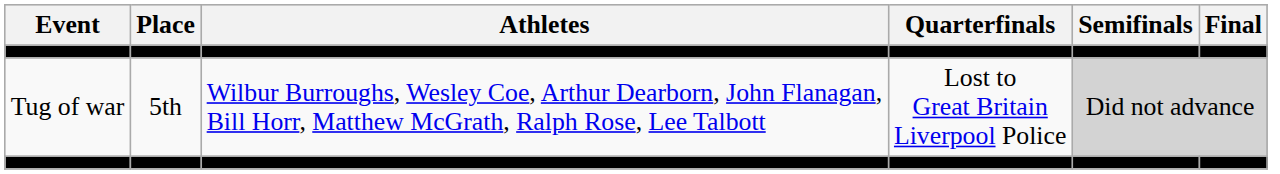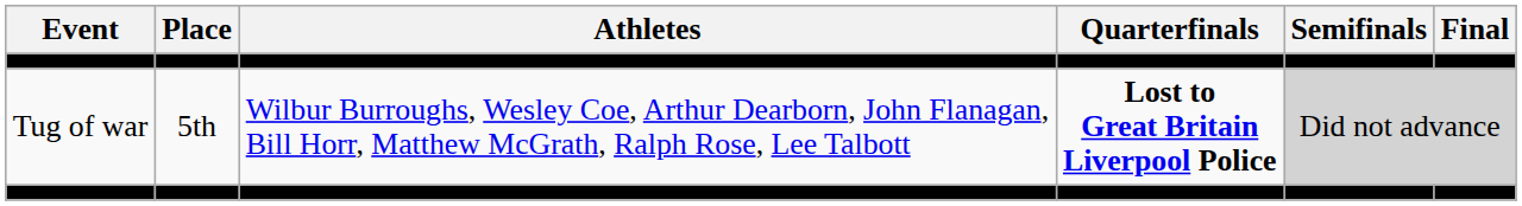Tug of war | Quarterfinals: normal -> bold
